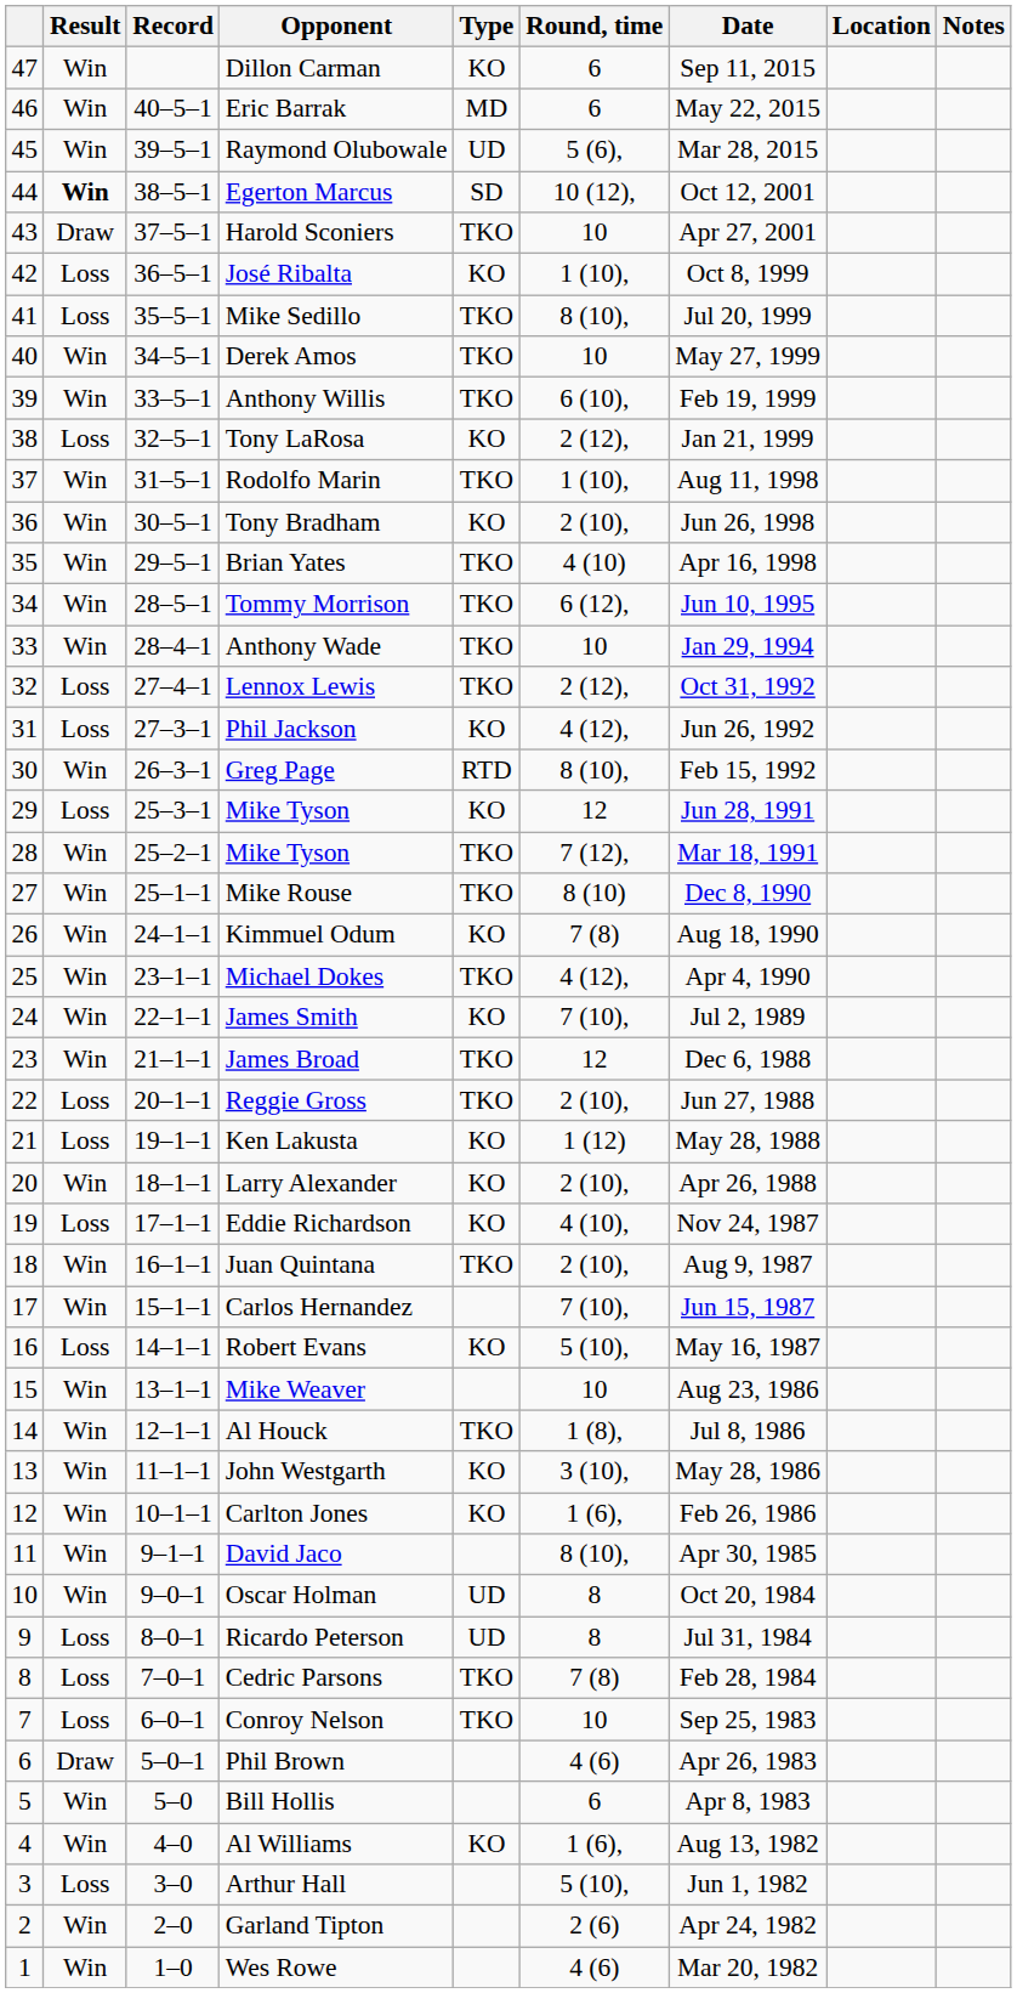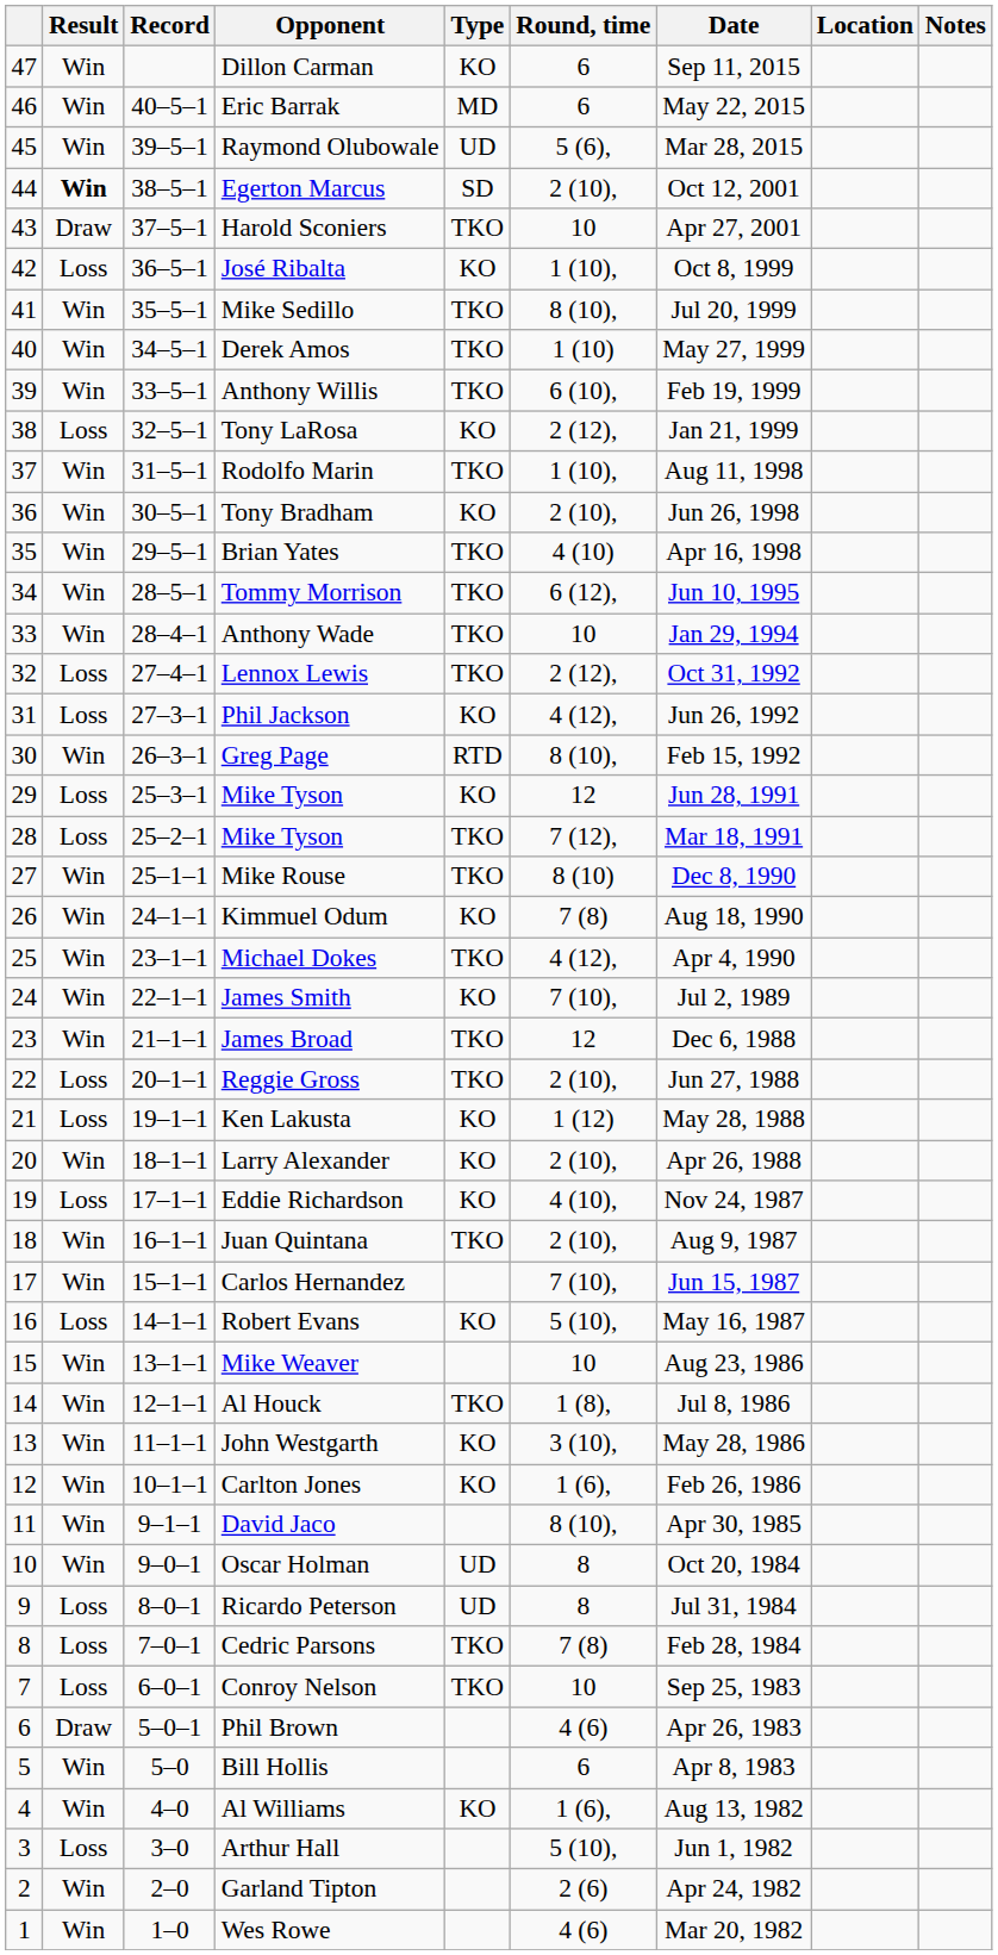Egerton Marcus | Round, time: 10 (12), -> 2 (10),
Mike Sedillo | Result: Loss -> Win
Derek Amos | Round, time: 10 -> 1 (10)
28 / Mike Tyson | Result: Win -> Loss
